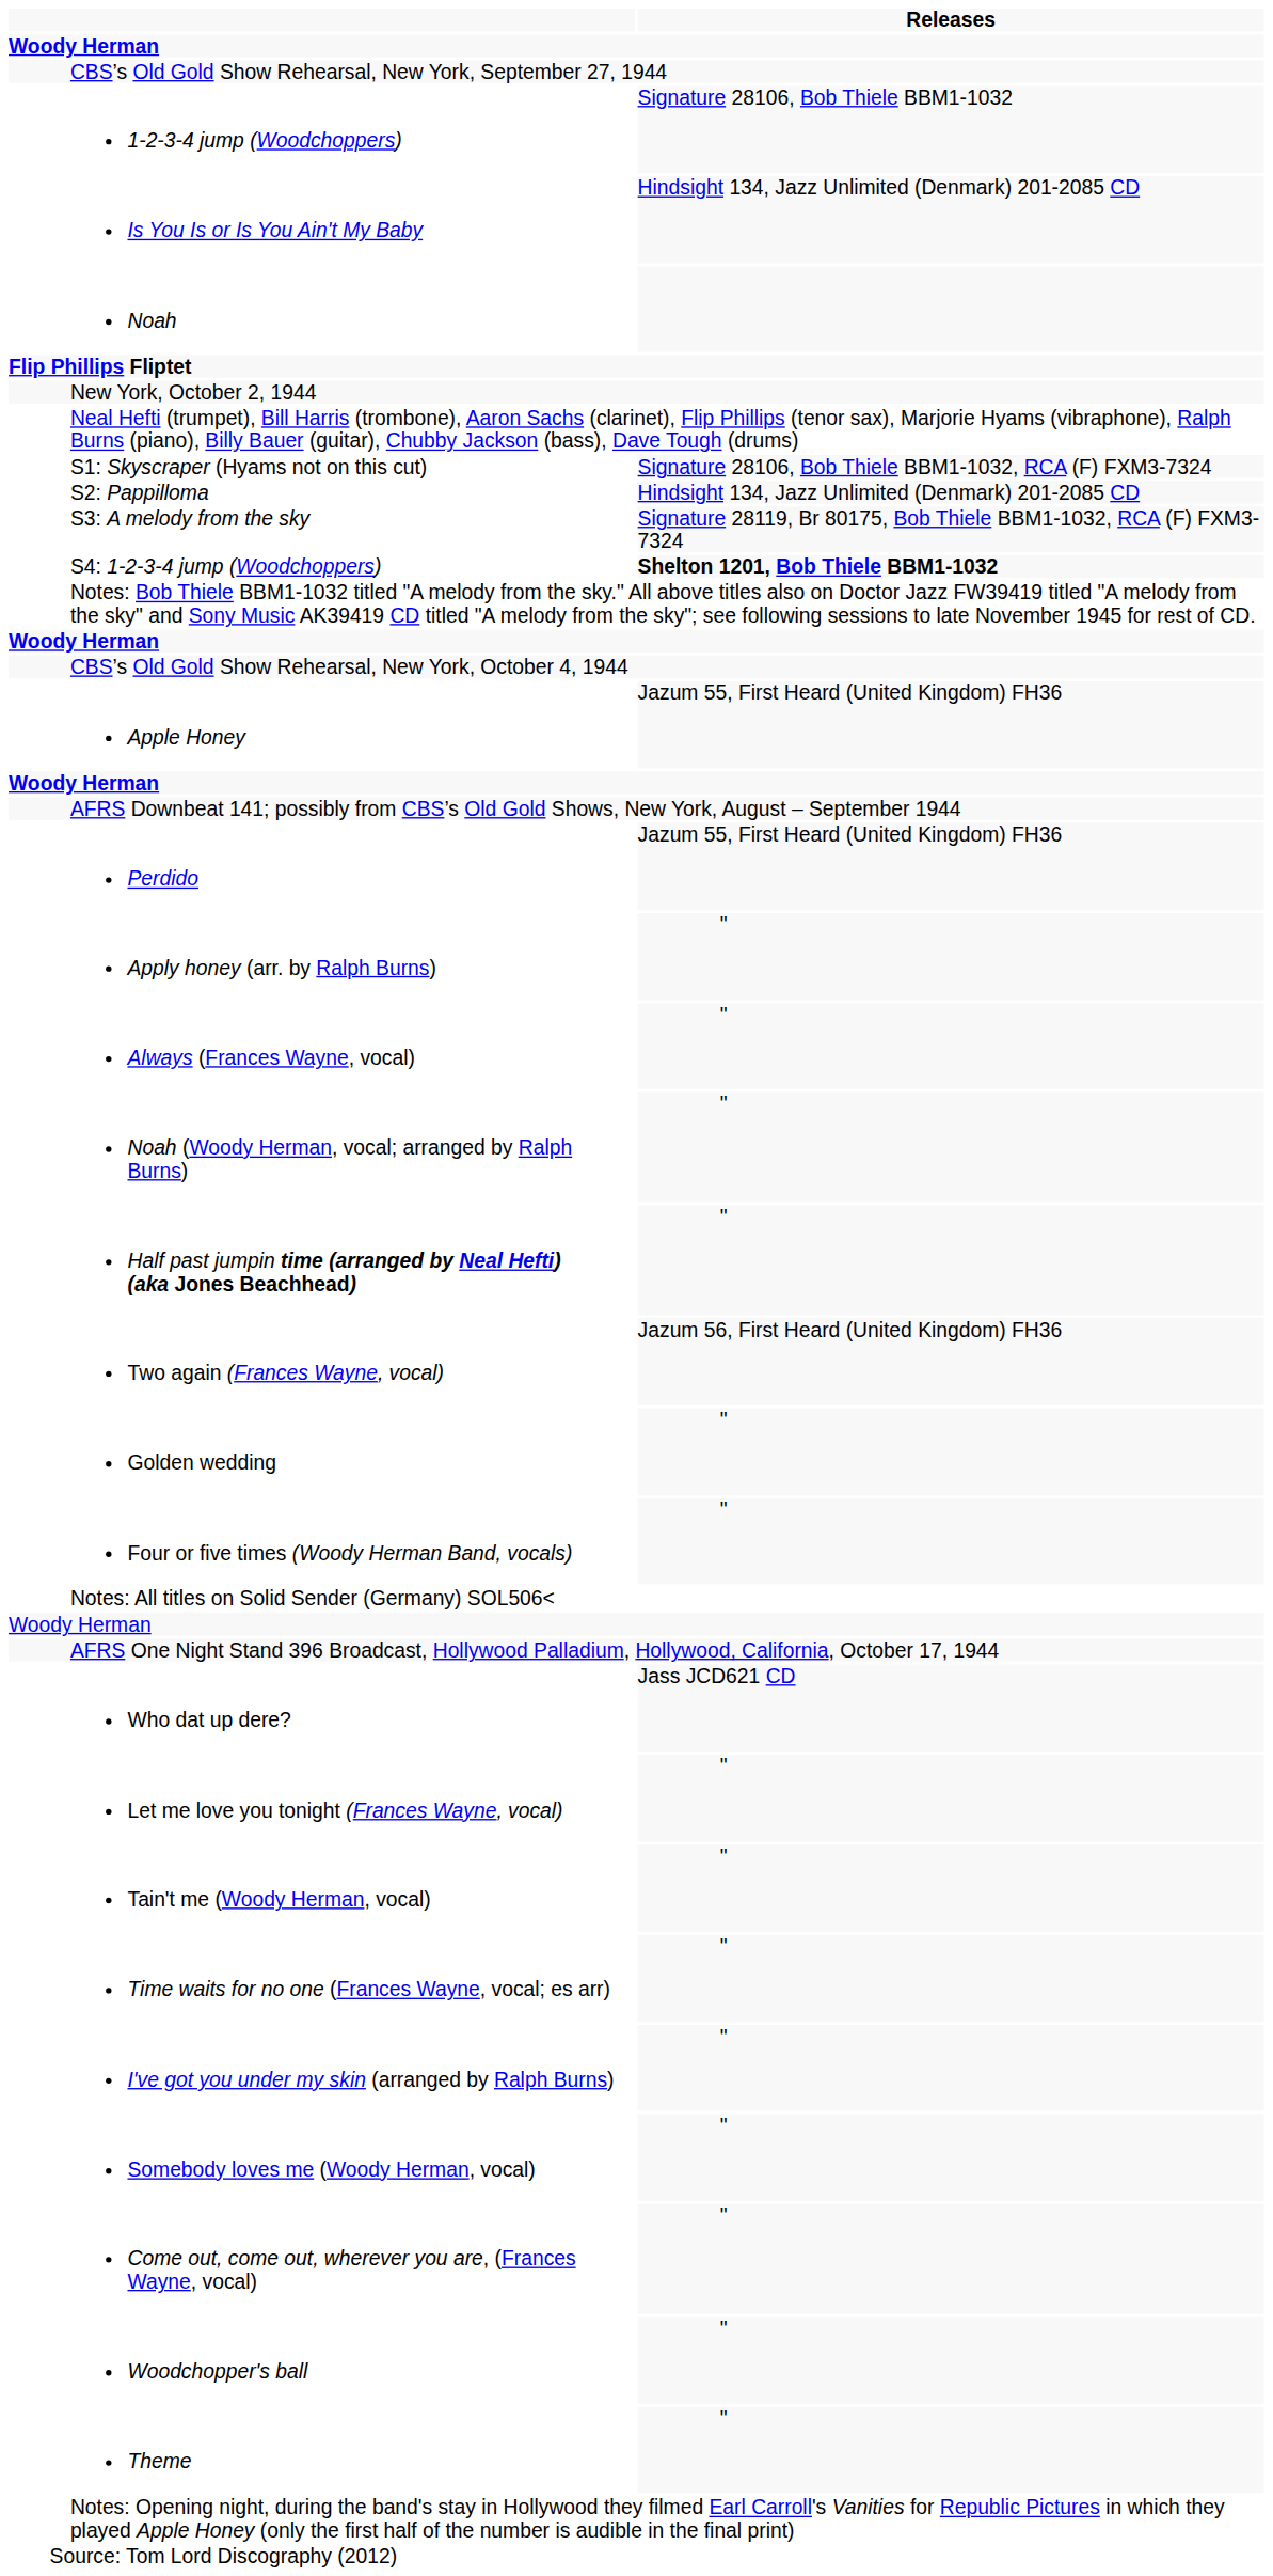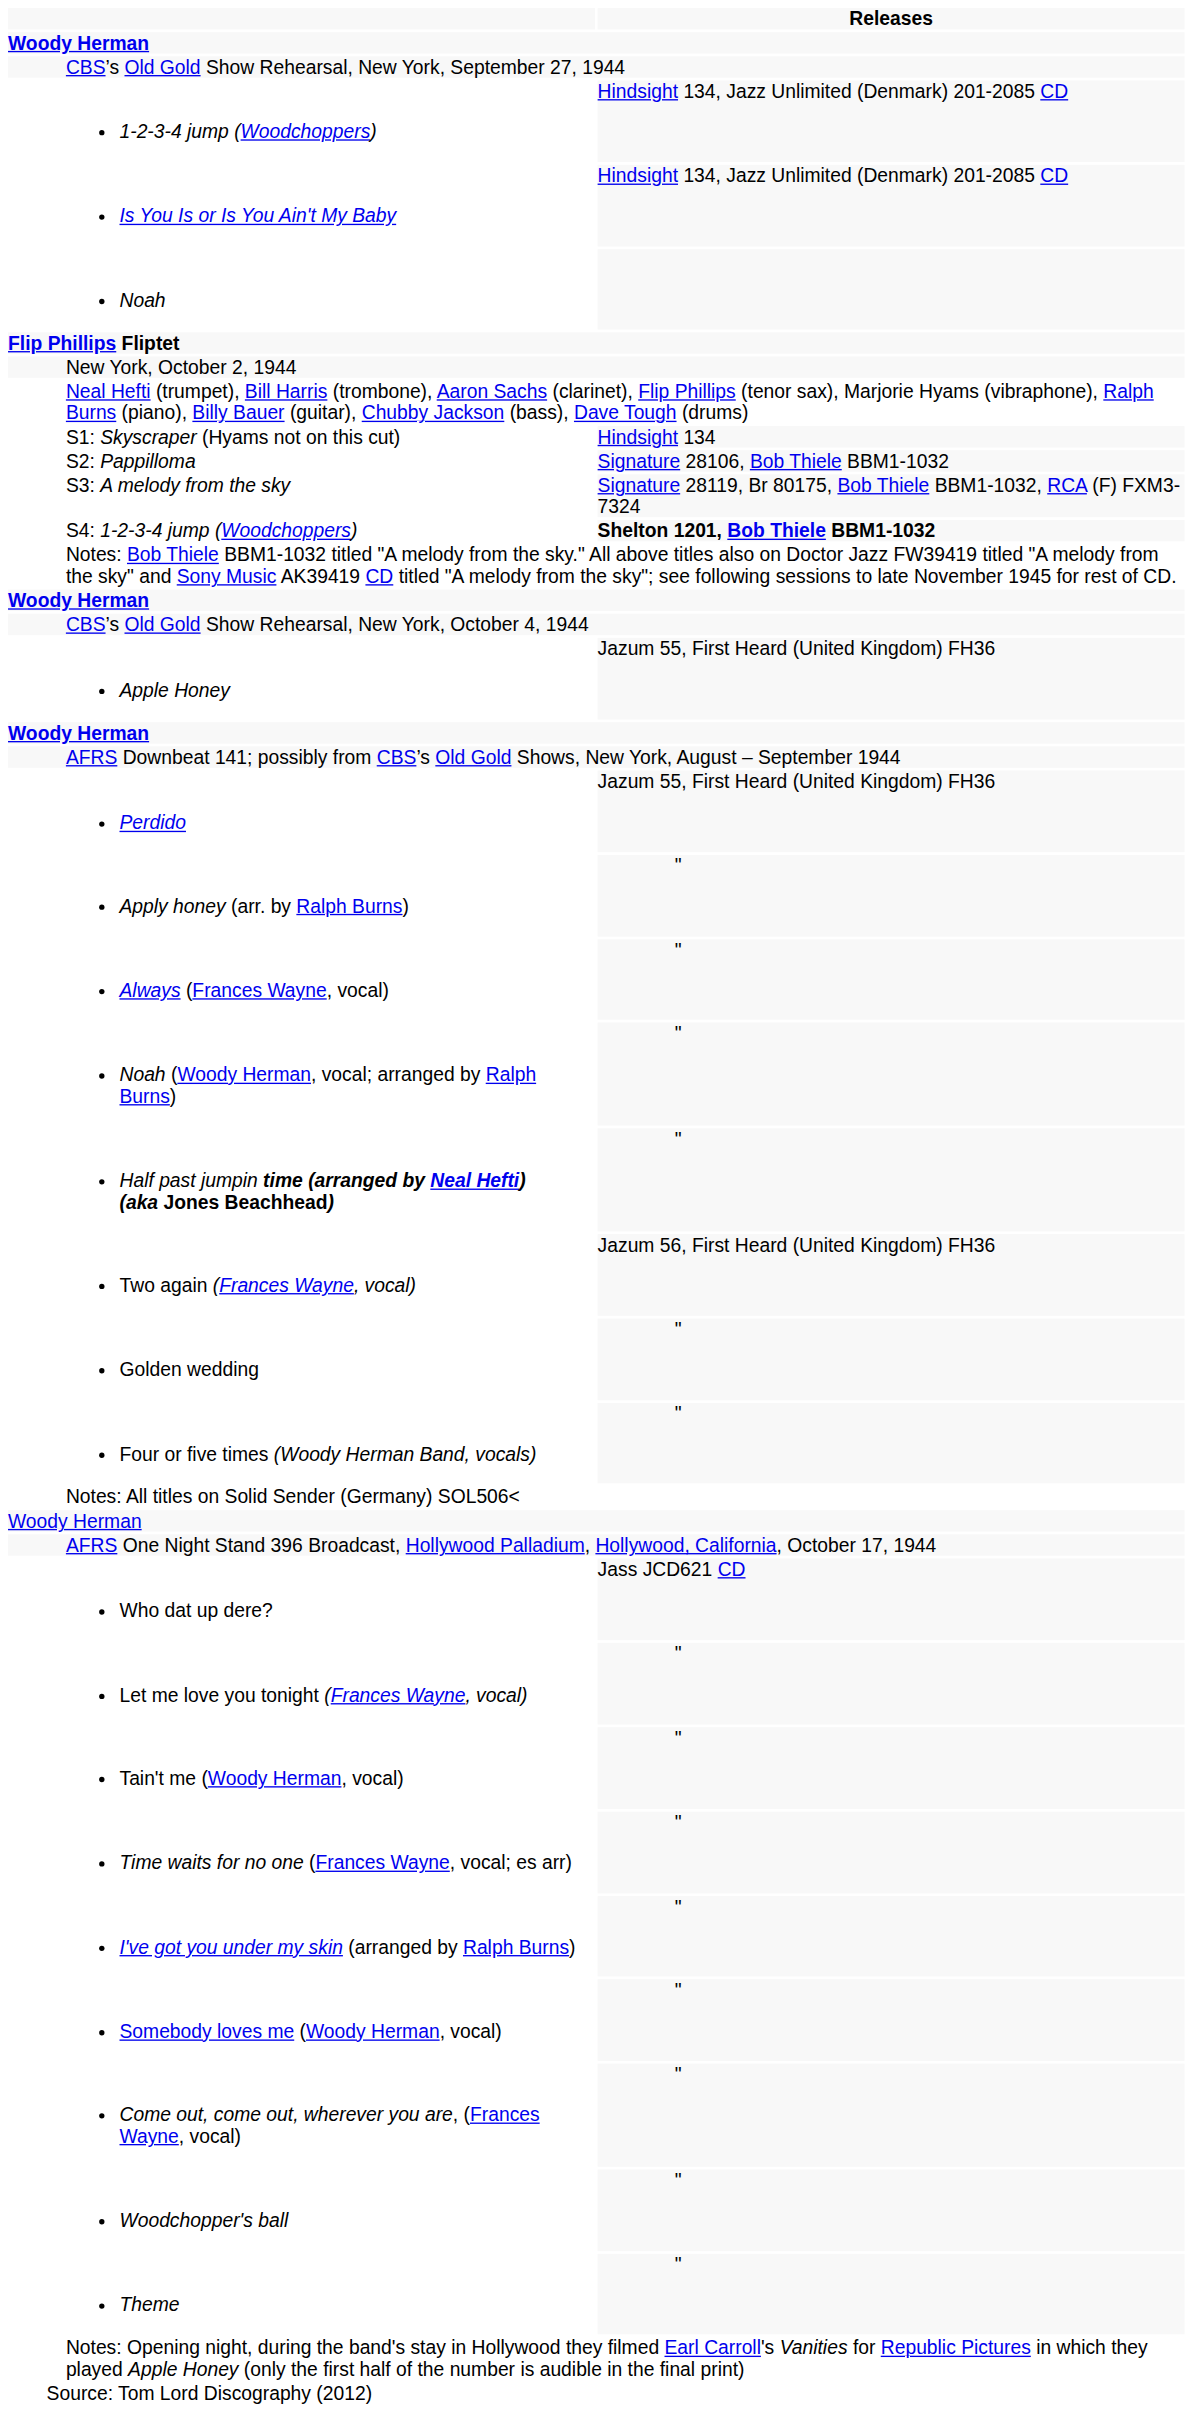row 4 | Releases: Signature 28106, Bob Thiele BBM1-1032 -> Hindsight 134, Jazz Unlimited (Denmark) 201-2085 CD
row 10 | Releases: Signature 28106, Bob Thiele BBM1-1032, RCA (F) FXM3-7324 -> Hindsight 134
row 11 | Releases: Hindsight 134, Jazz Unlimited (Denmark) 201-2085 CD -> Signature 28106, Bob Thiele BBM1-1032
